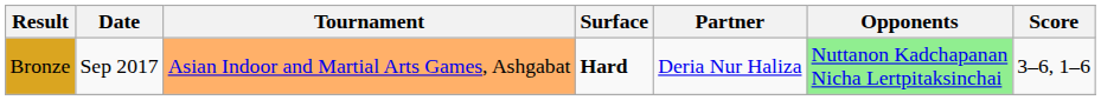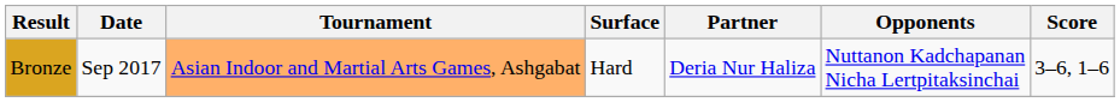Bronze | Surface: bold -> normal
Bronze | Opponents: lightgreen background -> no background
